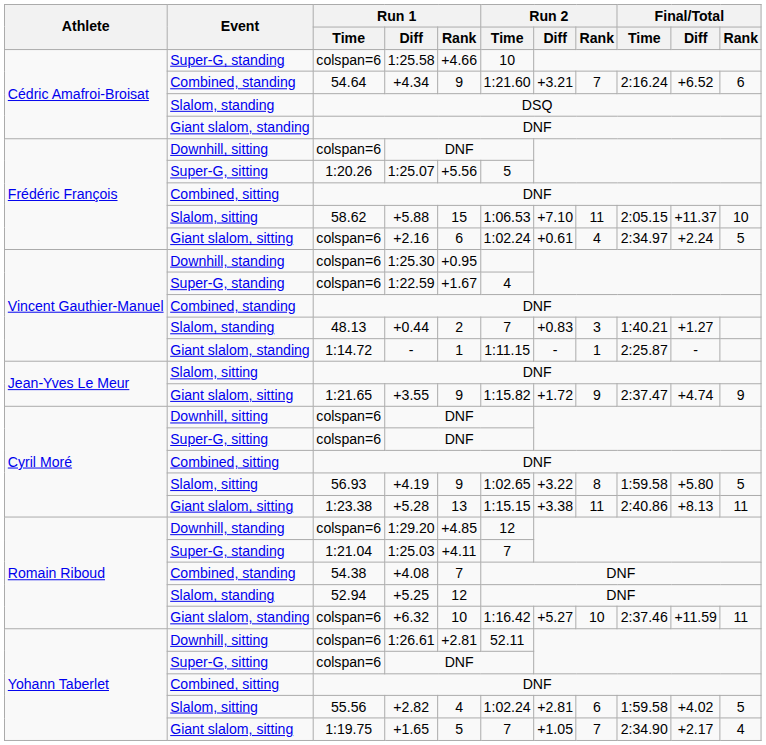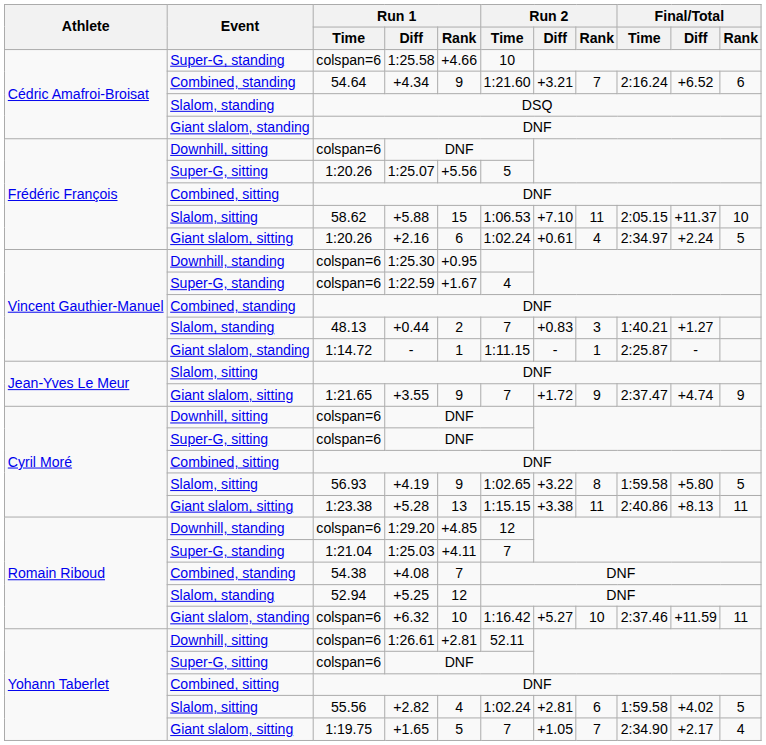+2.16 | Run 1 / Time: colspan=6 -> 1:20.26
+3.55 | Run 2 / Time: 1:15.82 -> 7
